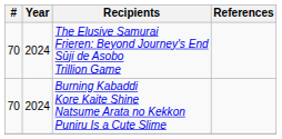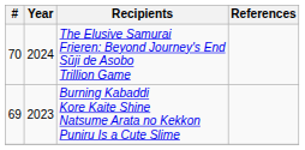row 3 | #: 70 -> 69
row 3 | Year: 2024 -> 2023
